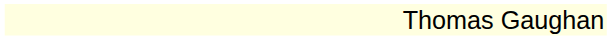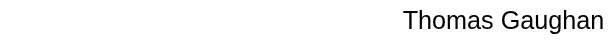row 1 | column 1: lightyellow background -> no background
